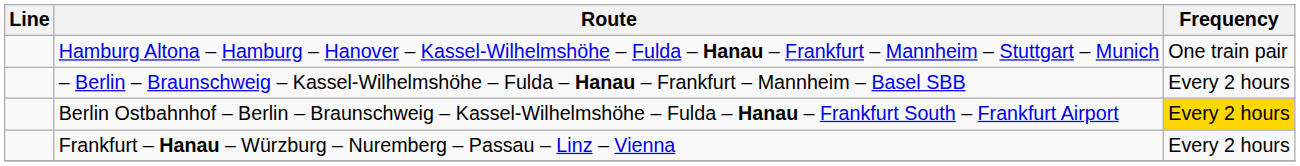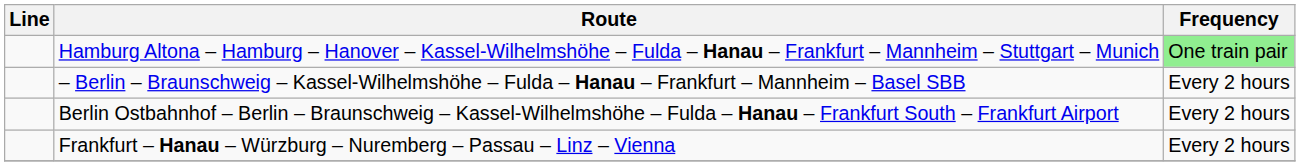row 2 | Frequency: no background -> lightgreen background
row 4 | Frequency: gold background -> no background
